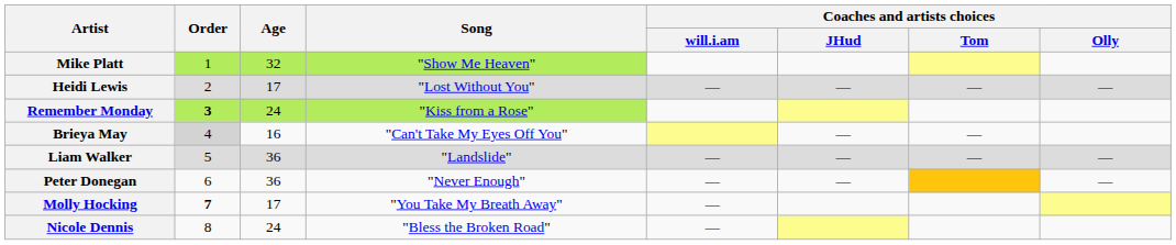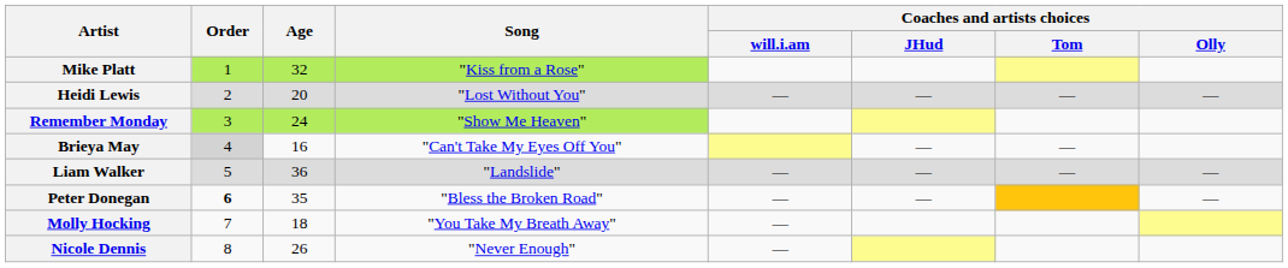Mike Platt | Song: "Show Me Heaven" -> "Kiss from a Rose"
Heidi Lewis | Age: 17 -> 20
Remember Monday | Order: bold -> normal
Remember Monday | Song: "Kiss from a Rose" -> "Show Me Heaven"
Peter Donegan | Order: normal -> bold
Peter Donegan | Age: 36 -> 35
Peter Donegan | Song: "Never Enough" -> "Bless the Broken Road"
Molly Hocking | Order: bold -> normal
Molly Hocking | Age: 17 -> 18
Nicole Dennis | Age: 24 -> 26
Nicole Dennis | Song: "Bless the Broken Road" -> "Never Enough"
